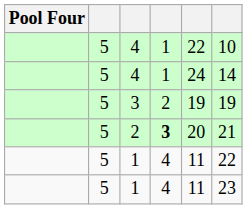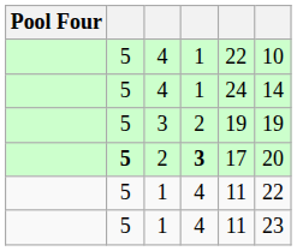row 5 | column 2: normal -> bold
row 5 | column 5: 20 -> 17
row 5 | column 6: 21 -> 20
